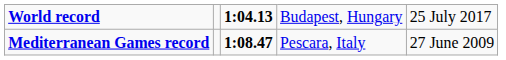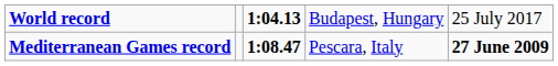Mediterranean Games record | column 5: normal -> bold
